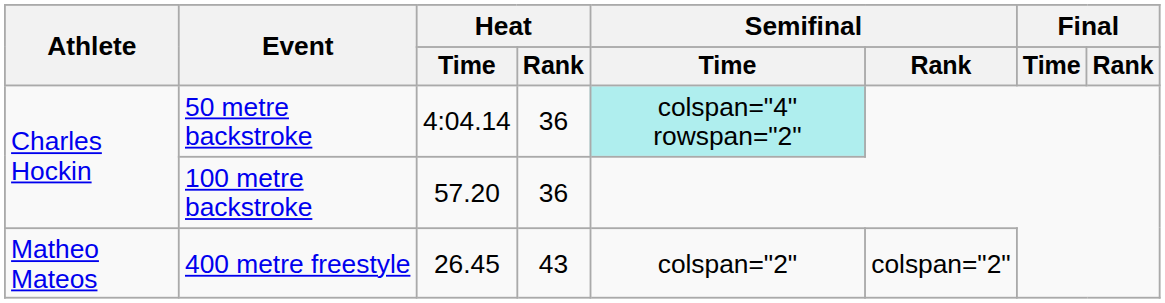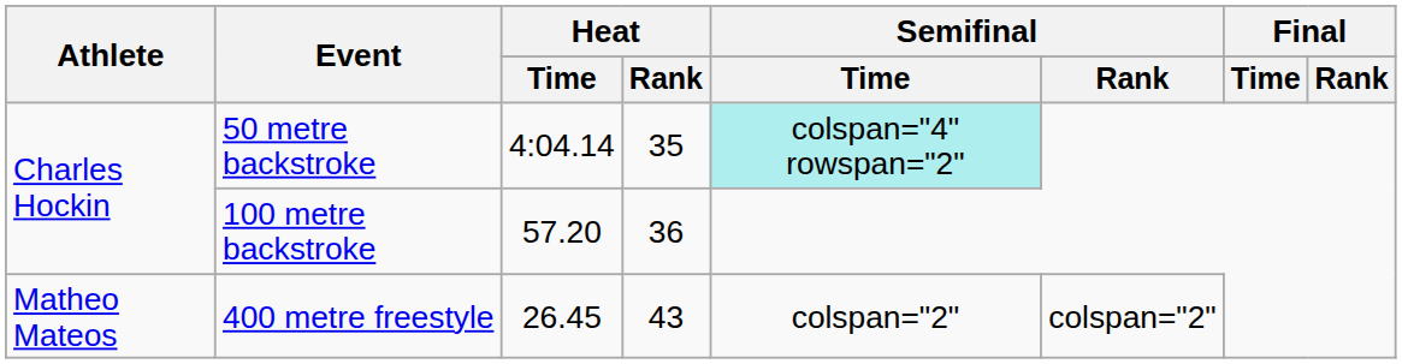50 metre backstroke | Heat / Rank: 36 -> 35
